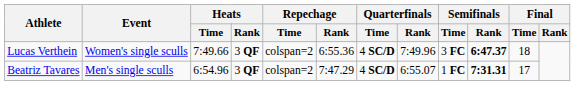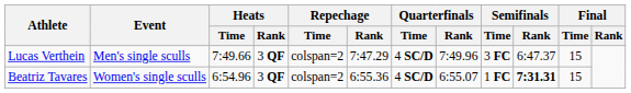Lucas Verthein | Event: Women's single sculls -> Men's single sculls
Lucas Verthein | Repechage / Rank: 6:55.36 -> 7:47.29
Lucas Verthein | Semifinals / Rank: bold -> normal
Lucas Verthein | Final / Time: 18 -> 15
Beatriz Tavares | Event: Men's single sculls -> Women's single sculls
Beatriz Tavares | Repechage / Rank: 7:47.29 -> 6:55.36
Beatriz Tavares | Final / Time: 17 -> 15
